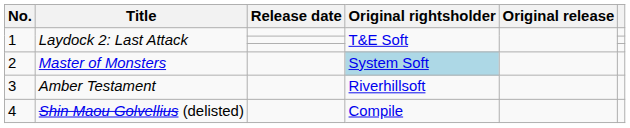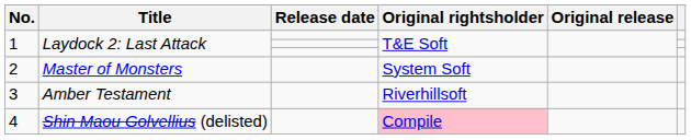2 | Original rightsholder: lightblue background -> no background
4 | Original rightsholder: no background -> pink background
